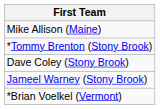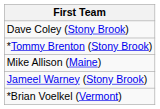row 2 | column 1: Mike Allison (Maine) -> Dave Coley (Stony Brook)
row 4 | column 1: Dave Coley (Stony Brook) -> Mike Allison (Maine)
